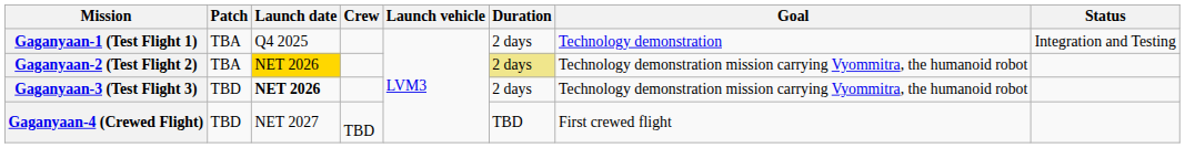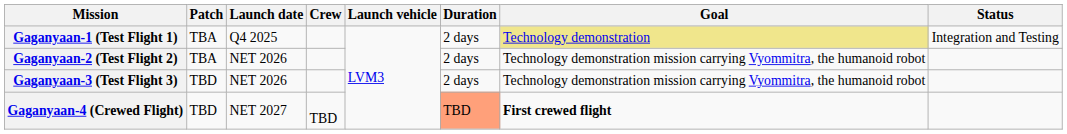Gaganyaan-1 (Test Flight 1) | Goal: no background -> khaki background
Gaganyaan-2 (Test Flight 2) | Launch date: gold background -> no background
Gaganyaan-2 (Test Flight 2) | Duration: khaki background -> no background
Gaganyaan-3 (Test Flight 3) | Launch date: bold -> normal
Gaganyaan-4 (Crewed Flight) | Duration: no background -> lightsalmon background
Gaganyaan-4 (Crewed Flight) | Goal: normal -> bold
